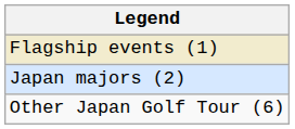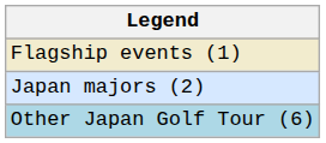row 4 | column 1: no background -> lightblue background
